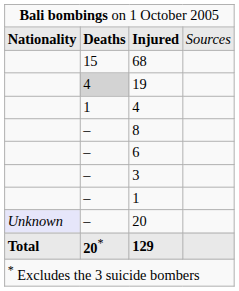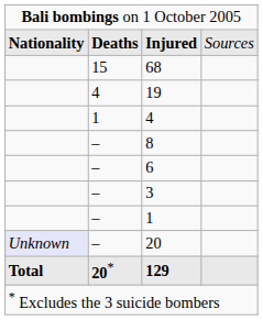19 | column 2: lightgrey background -> no background
